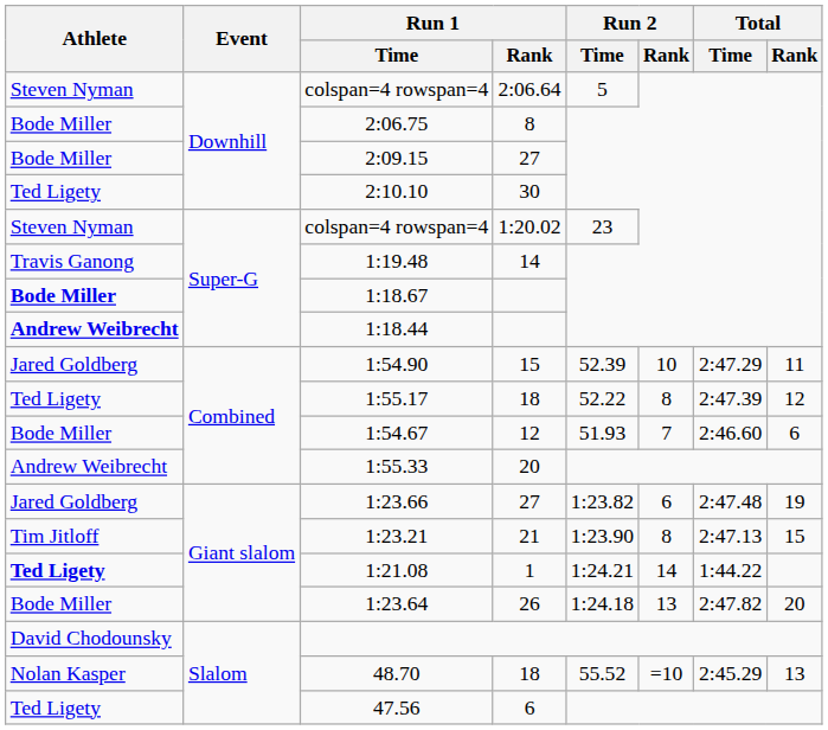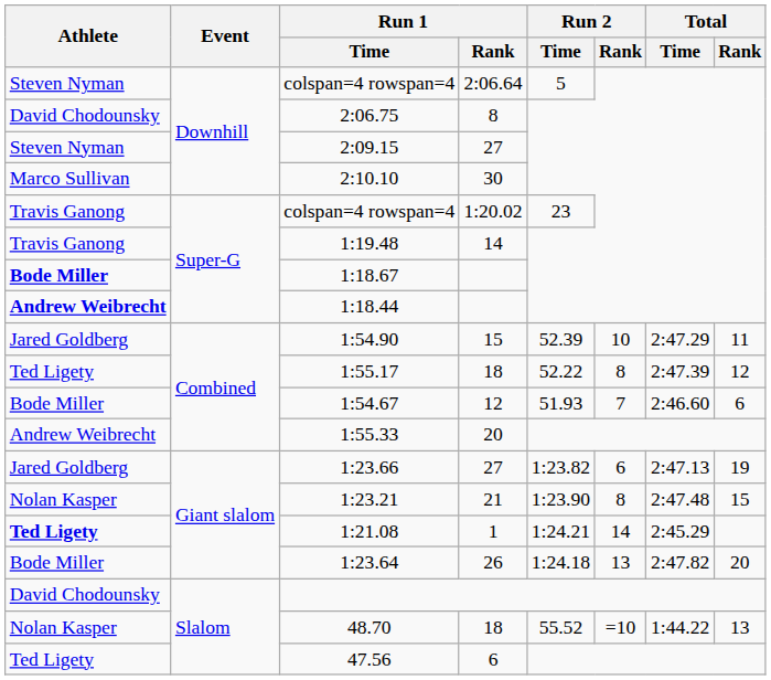2:06.75 | Athlete: Bode Miller -> David Chodounsky
2:09.15 | Athlete: Bode Miller -> Steven Nyman
2:10.10 | Athlete: Ted Ligety -> Marco Sullivan
colspan=4 rowspan=4 / 1:20.02 | Athlete: Steven Nyman -> Travis Ganong
1:23.66 | Total / Time: 2:47.48 -> 2:47.13
1:23.21 | Athlete: Tim Jitloff -> Nolan Kasper
1:23.21 | Total / Time: 2:47.13 -> 2:47.48
1:21.08 | Total / Time: 1:44.22 -> 2:45.29
48.70 | Total / Time: 2:45.29 -> 1:44.22
